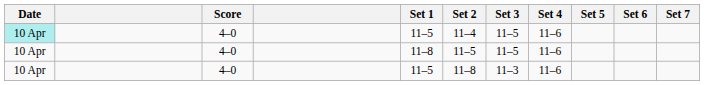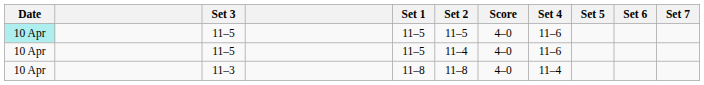columns swapped: Score <-> Set 3
row 2 | Set 2: 11–4 -> 11–5
row 3 | Set 1: 11–8 -> 11–5
row 3 | Set 2: 11–5 -> 11–4
row 4 | Set 1: 11–5 -> 11–8
row 4 | Set 4: 11–6 -> 11–4
